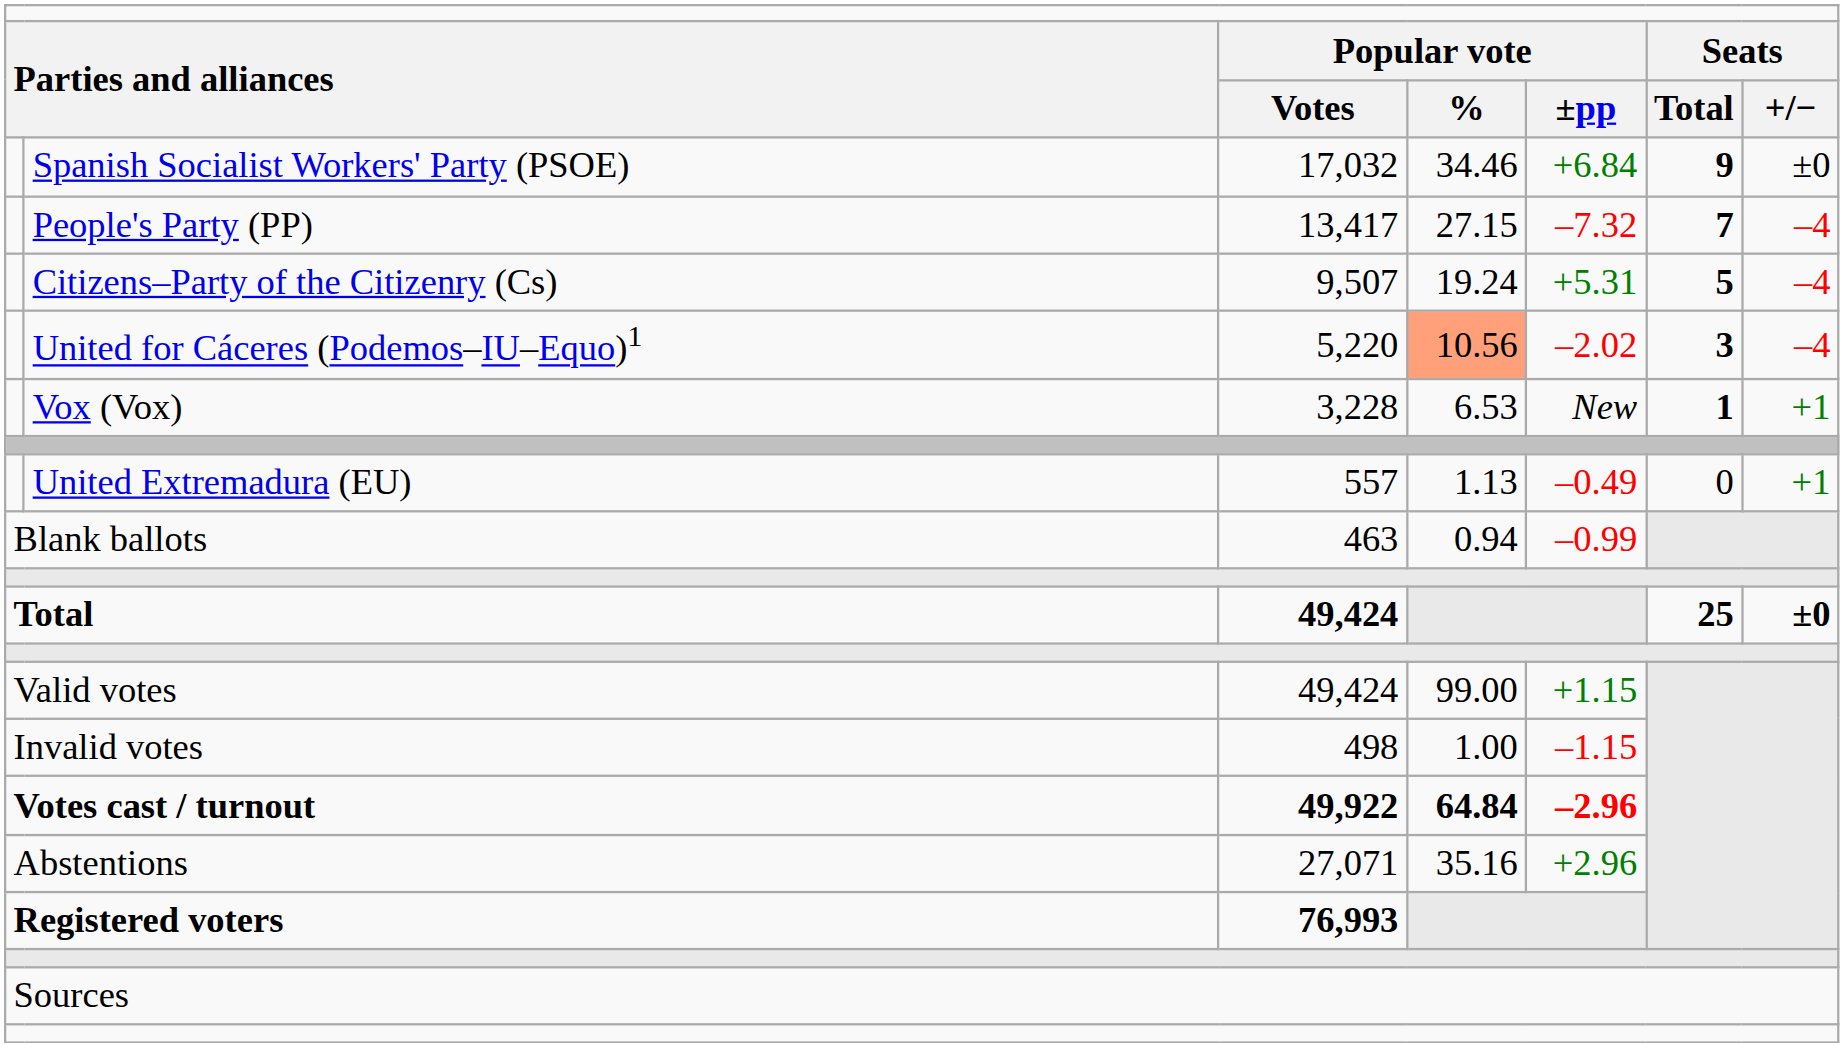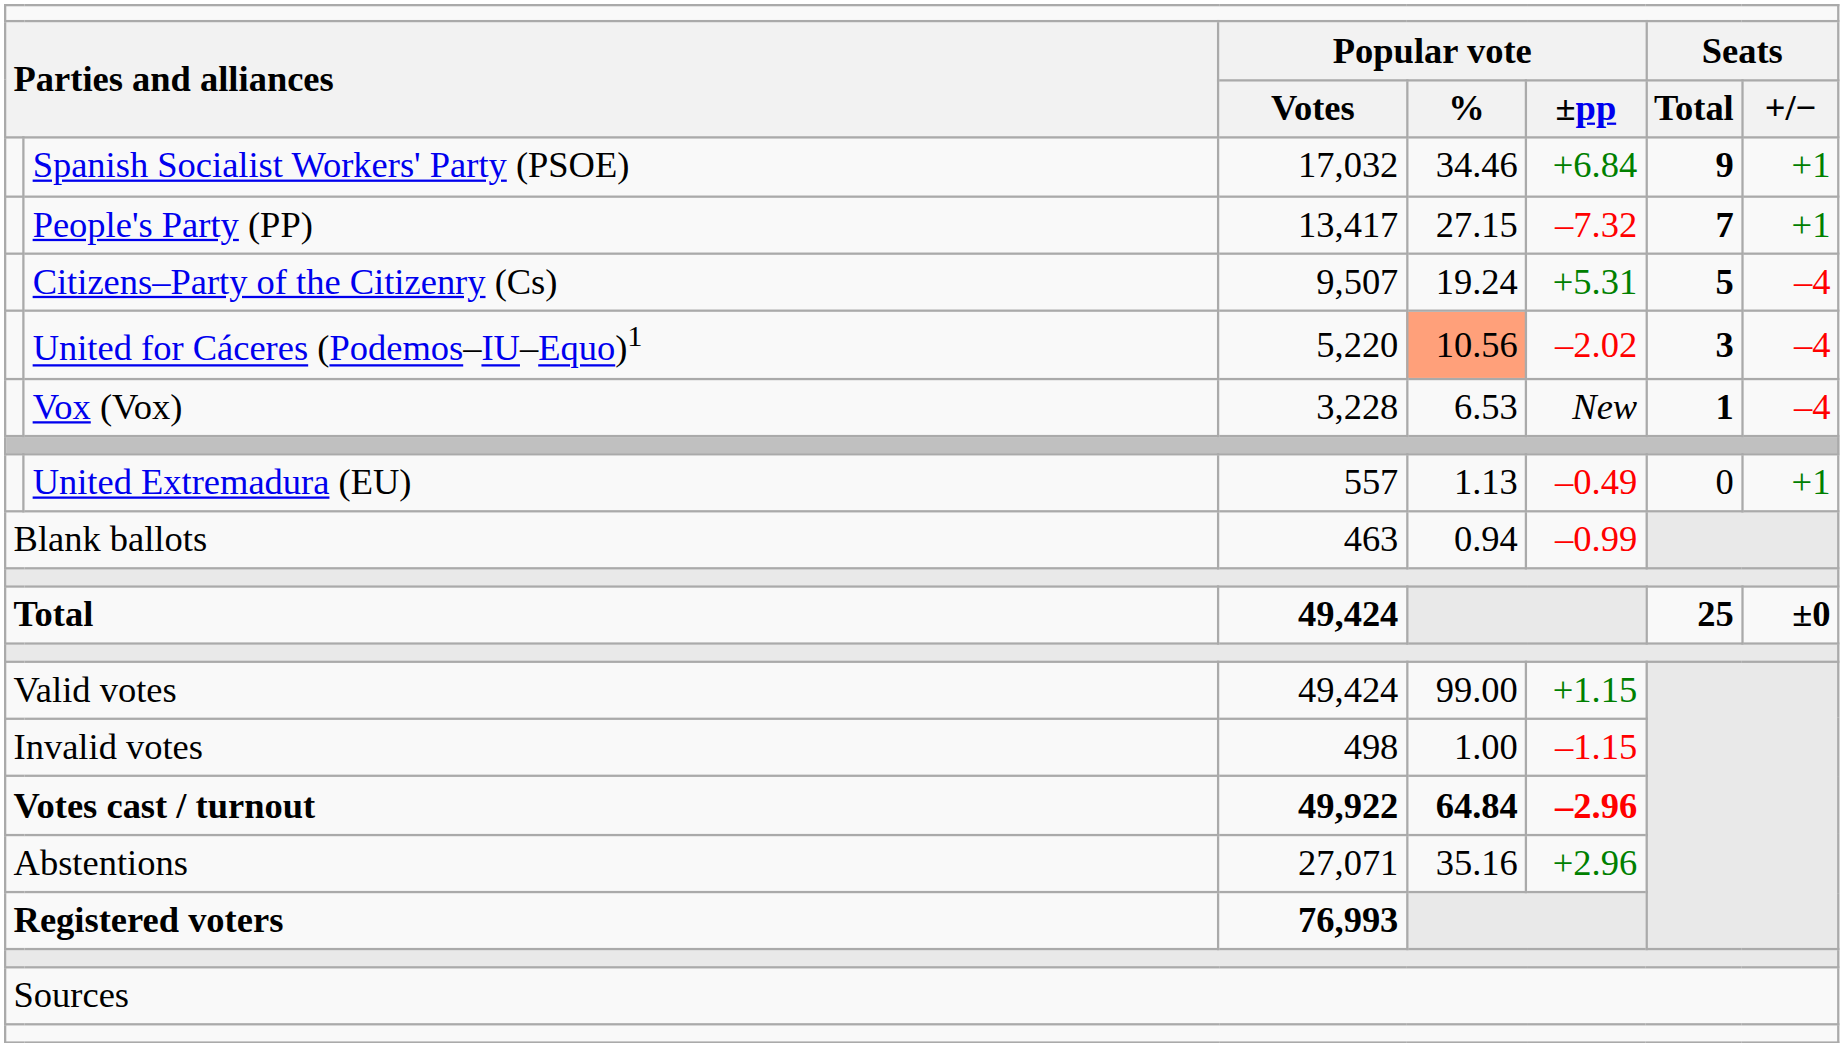Spanish Socialist Workers' Party (PSOE) | column 7: ±0 -> +1
People's Party (PP) | column 7: –4 -> +1
Vox (Vox) | column 7: +1 -> –4
